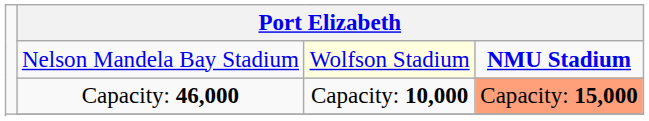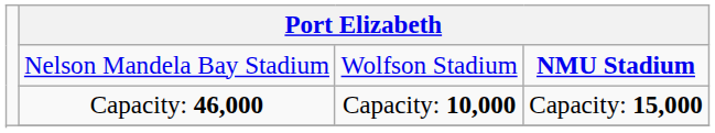Nelson Mandela Bay Stadium | column 3: lightyellow background -> no background
Capacity: 46,000 | column 4: lightsalmon background -> no background
